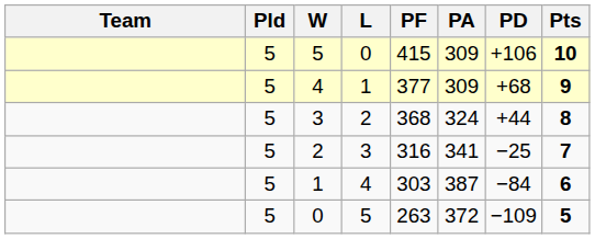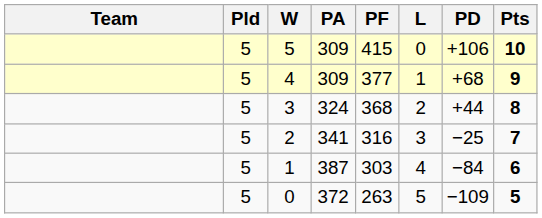columns swapped: L <-> PA
